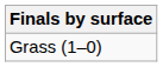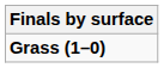row 2 | column 1: normal -> bold
